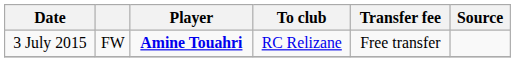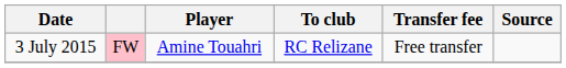3 July 2015 | column 2: no background -> pink background
3 July 2015 | Player: bold -> normal
